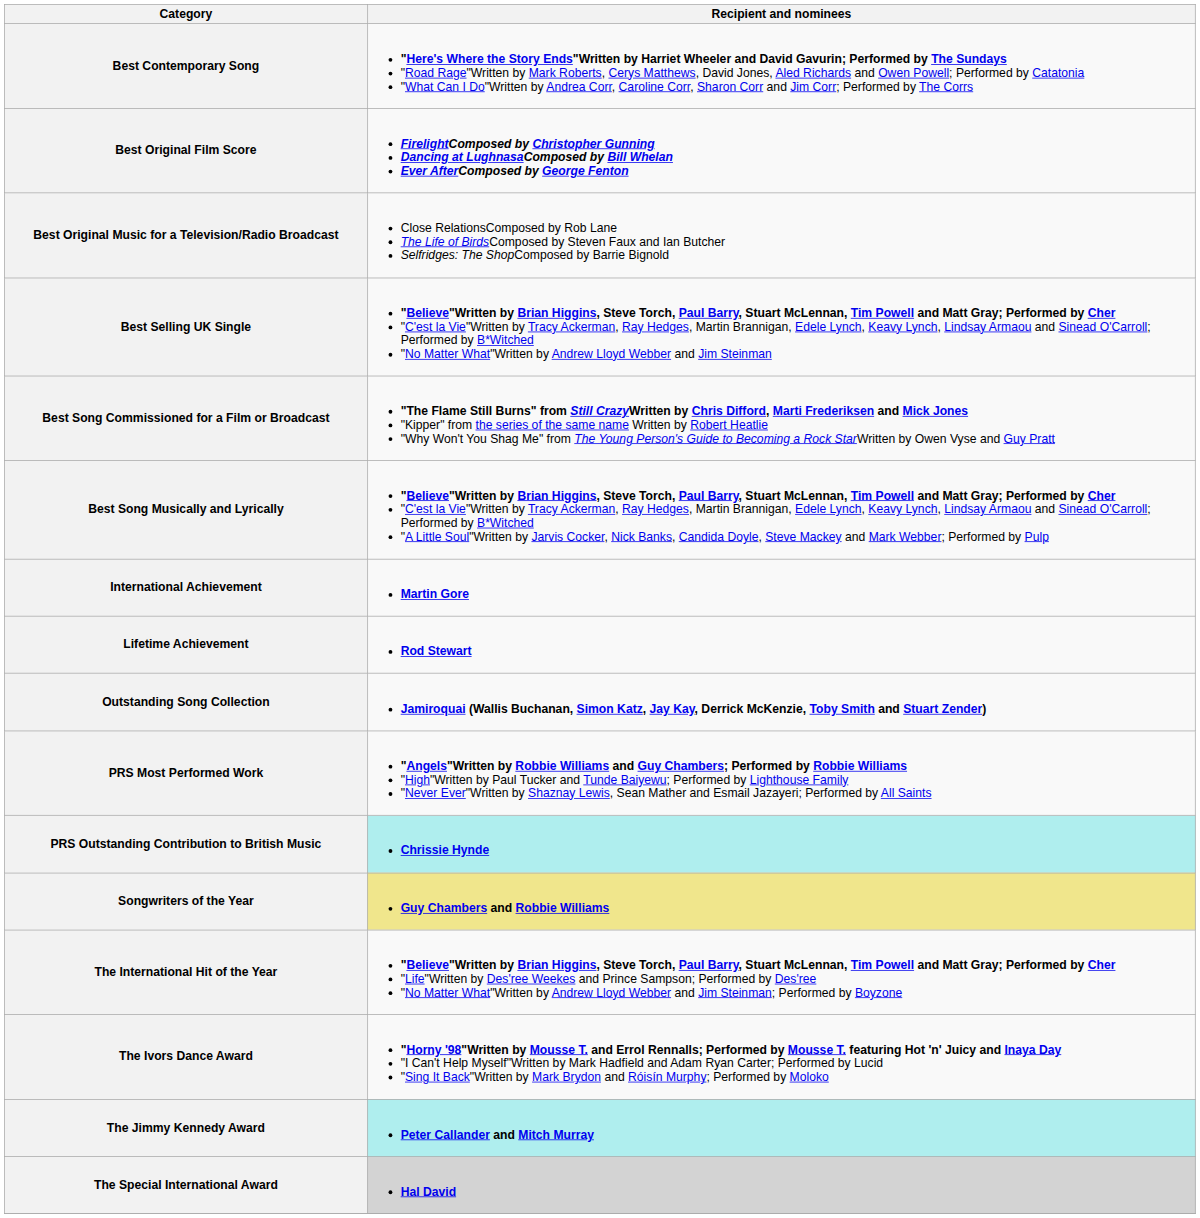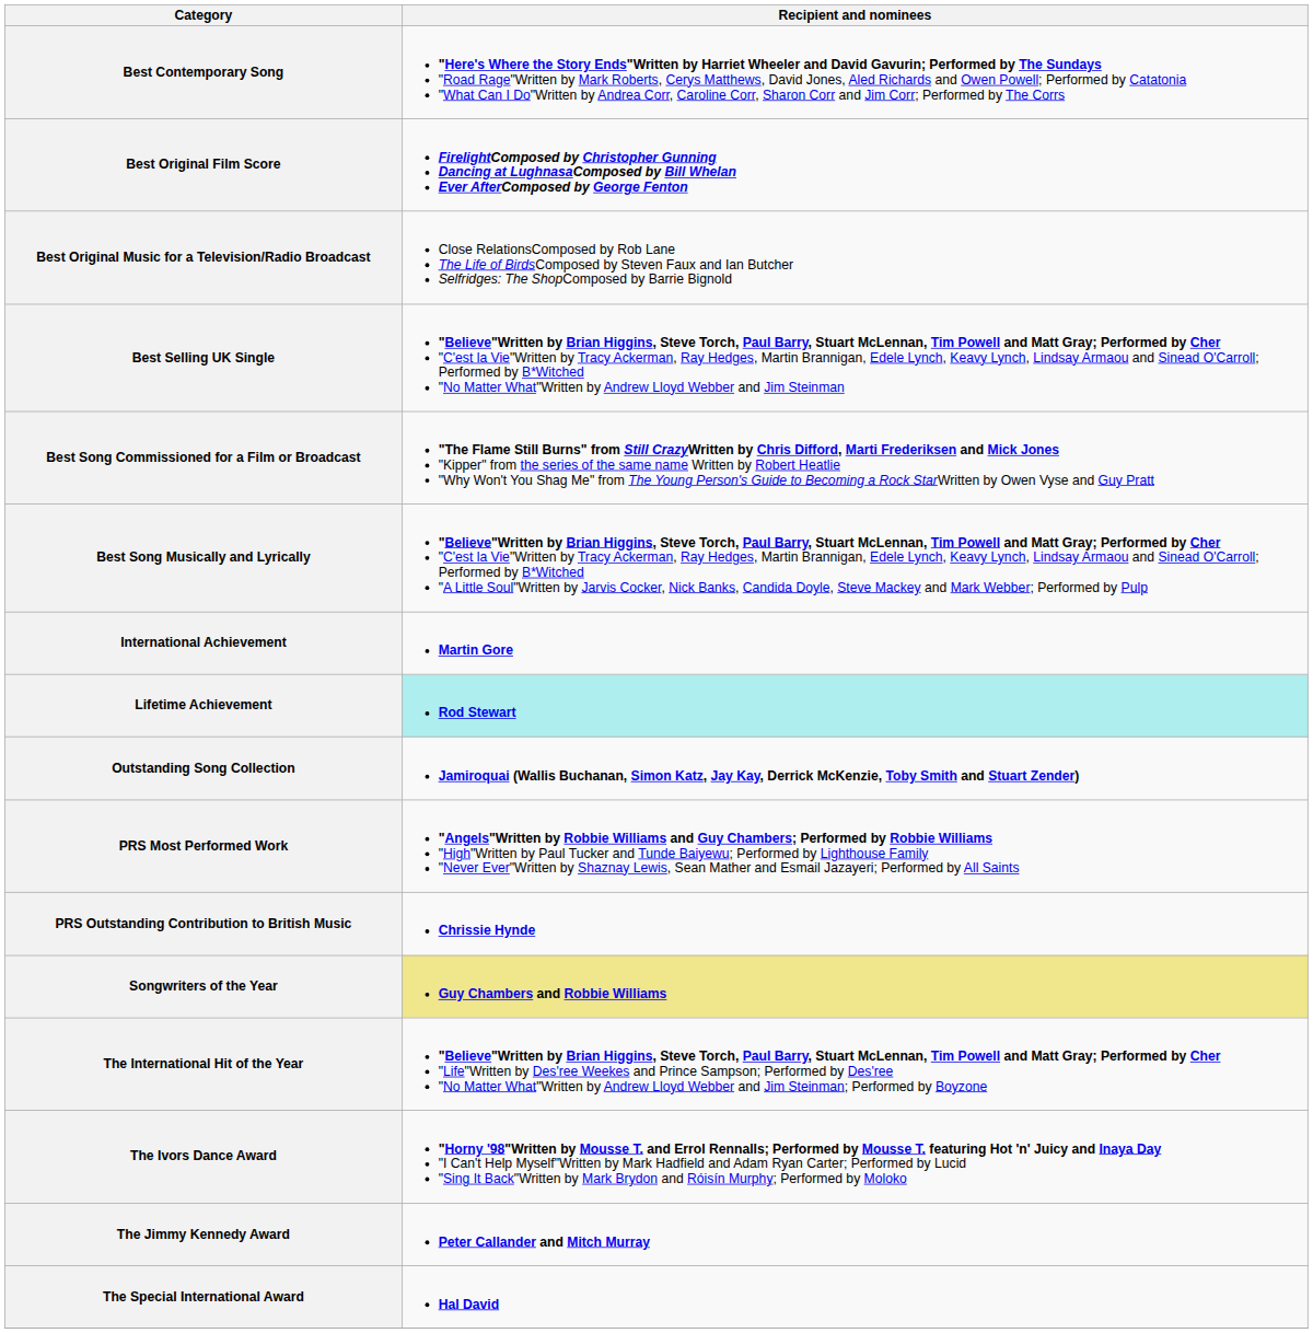Lifetime Achievement | Recipient and nominees: no background -> paleturquoise background
PRS Outstanding Contribution to British Music | Recipient and nominees: paleturquoise background -> no background
The Jimmy Kennedy Award | Recipient and nominees: paleturquoise background -> no background
The Special International Award | Recipient and nominees: lightgrey background -> no background
